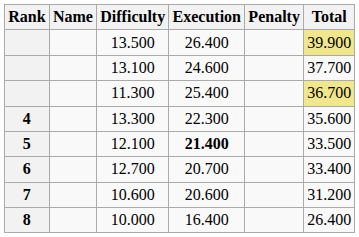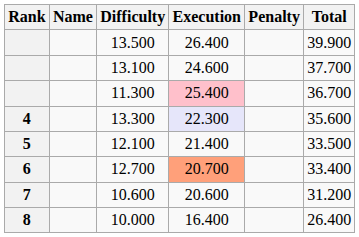13.500 | Total: khaki background -> no background
11.300 | Execution: no background -> pink background
11.300 | Total: khaki background -> no background
13.300 | Execution: no background -> lavender background
12.100 | Execution: bold -> normal
12.700 | Execution: no background -> lightsalmon background
